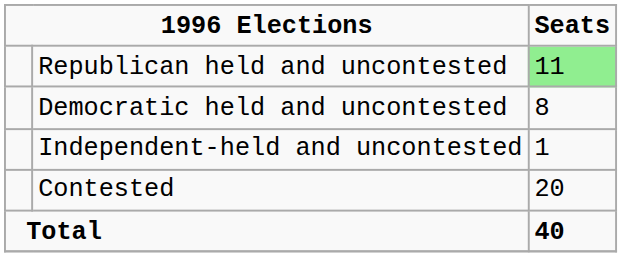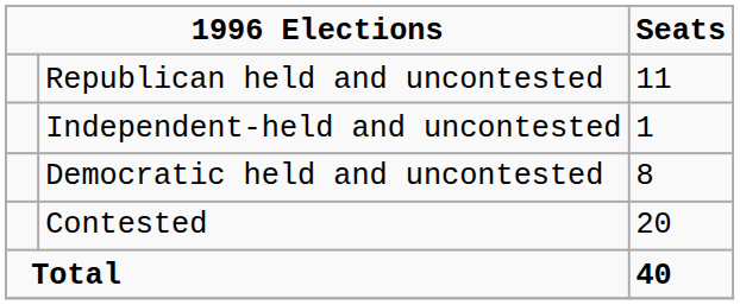Republican held and uncontested | Seats: lightgreen background -> no background
rows swapped: Democratic held and uncontested <-> Independent-held and uncontested
